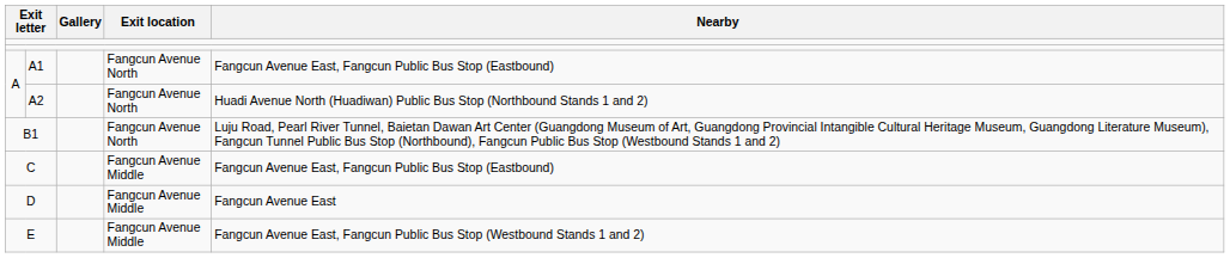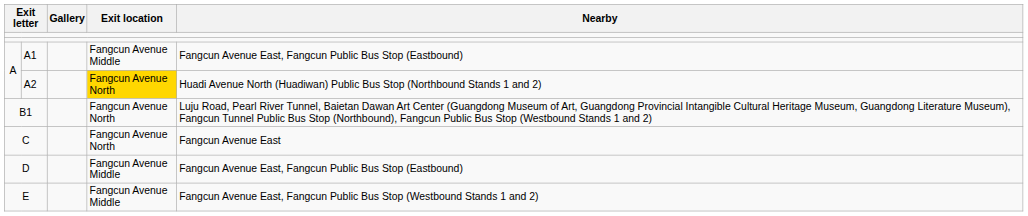A1 | Exit location: Fangcun Avenue North -> Fangcun Avenue Middle
A2 | Exit location: no background -> gold background
C | Exit location: Fangcun Avenue Middle -> Fangcun Avenue North
C | Nearby: Fangcun Avenue East, Fangcun Public Bus Stop (Eastbound) -> Fangcun Avenue East
D | Nearby: Fangcun Avenue East -> Fangcun Avenue East, Fangcun Public Bus Stop (Eastbound)
